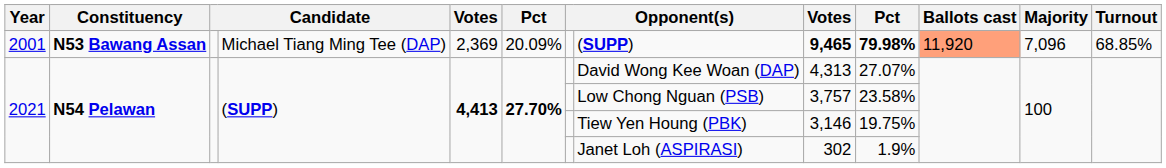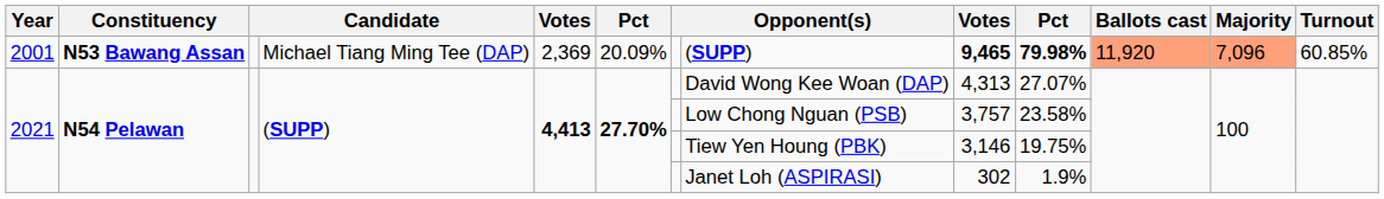2001 | Majority: no background -> lightsalmon background
2001 | Turnout: 68.85% -> 60.85%
